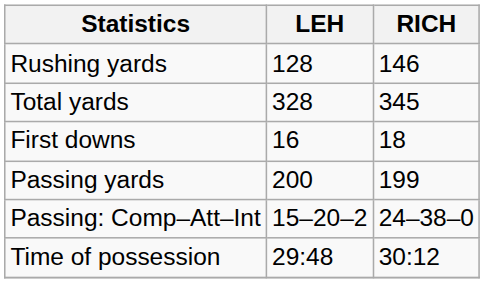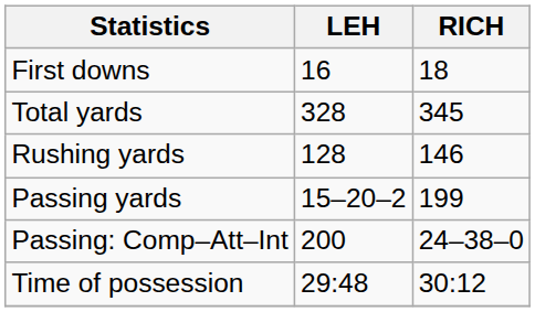rows swapped: First downs <-> Rushing yards
Passing yards | LEH: 200 -> 15–20–2
Passing: Comp–Att–Int | LEH: 15–20–2 -> 200
